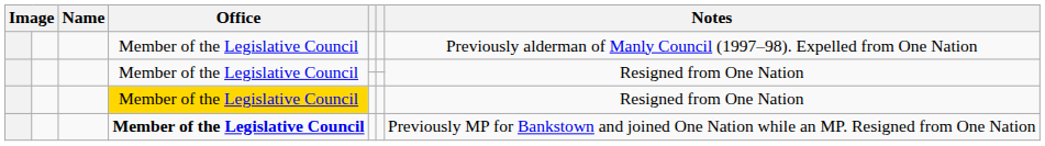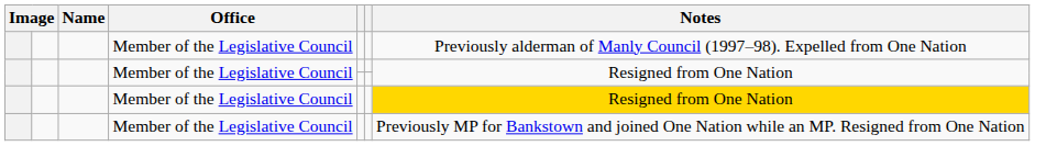row 5 | Office: gold background -> no background
row 5 | Notes: no background -> gold background
row 6 | Office: bold -> normal
